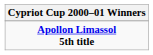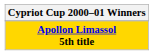row 2 | column 1: no background -> gold background
